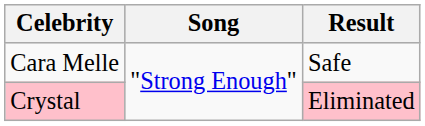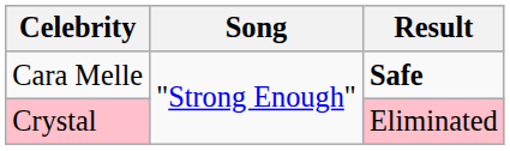Cara Melle | Result: normal -> bold
